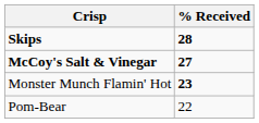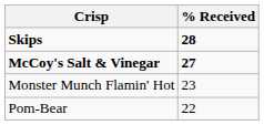Monster Munch Flamin' Hot | % Received: bold -> normal
